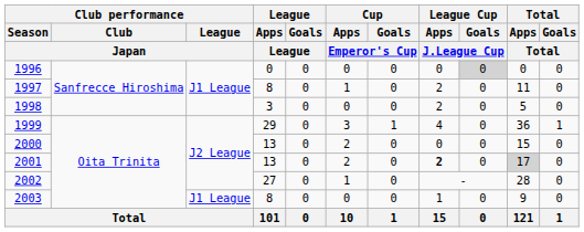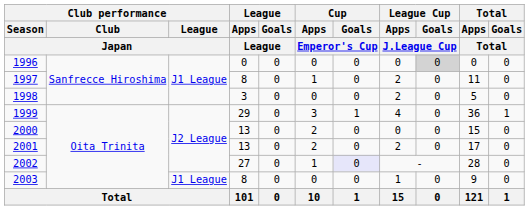2001 | League Cup / Apps / J.League Cup: bold -> normal
2001 | Total / Apps / Total: lightgrey background -> no background
2002 | Cup / Goals / Emperor's Cup: no background -> lavender background
